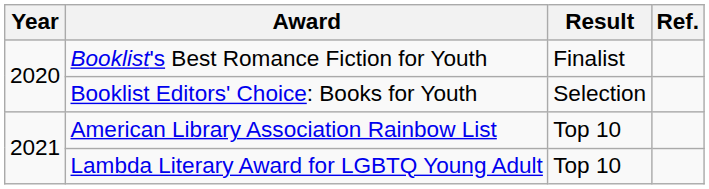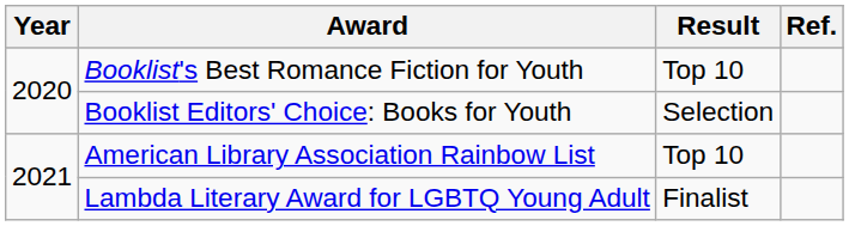Booklist's Best Romance Fiction for Youth | Result: Finalist -> Top 10
Lambda Literary Award for LGBTQ Young Adult | Result: Top 10 -> Finalist
